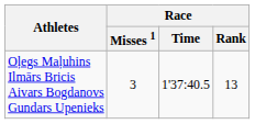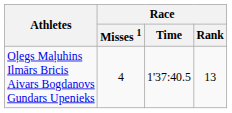row 3 | Race / Misses 1: 3 -> 4
